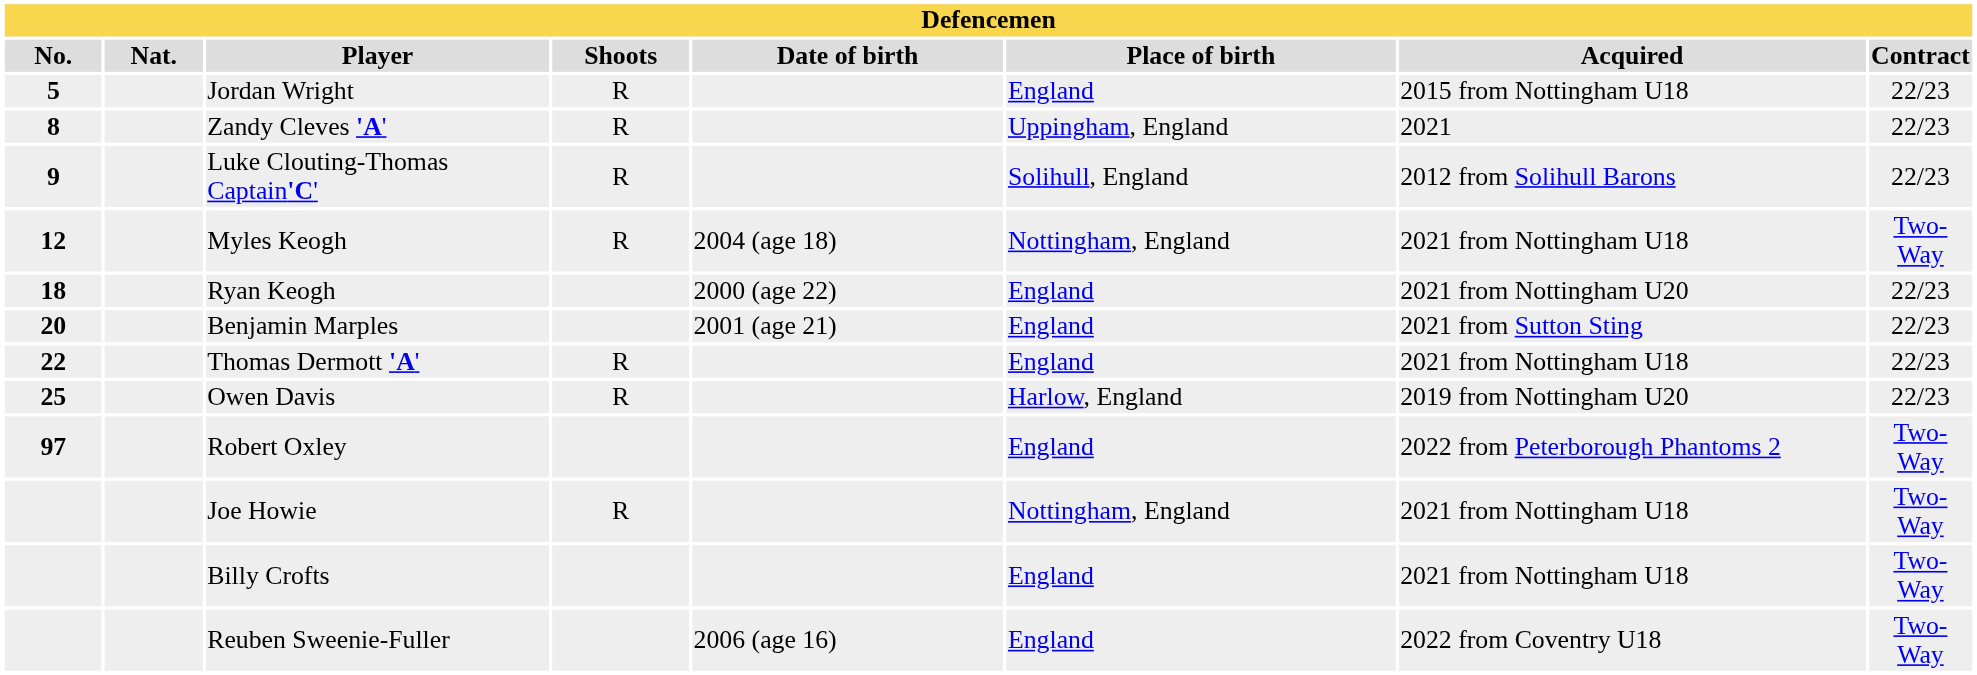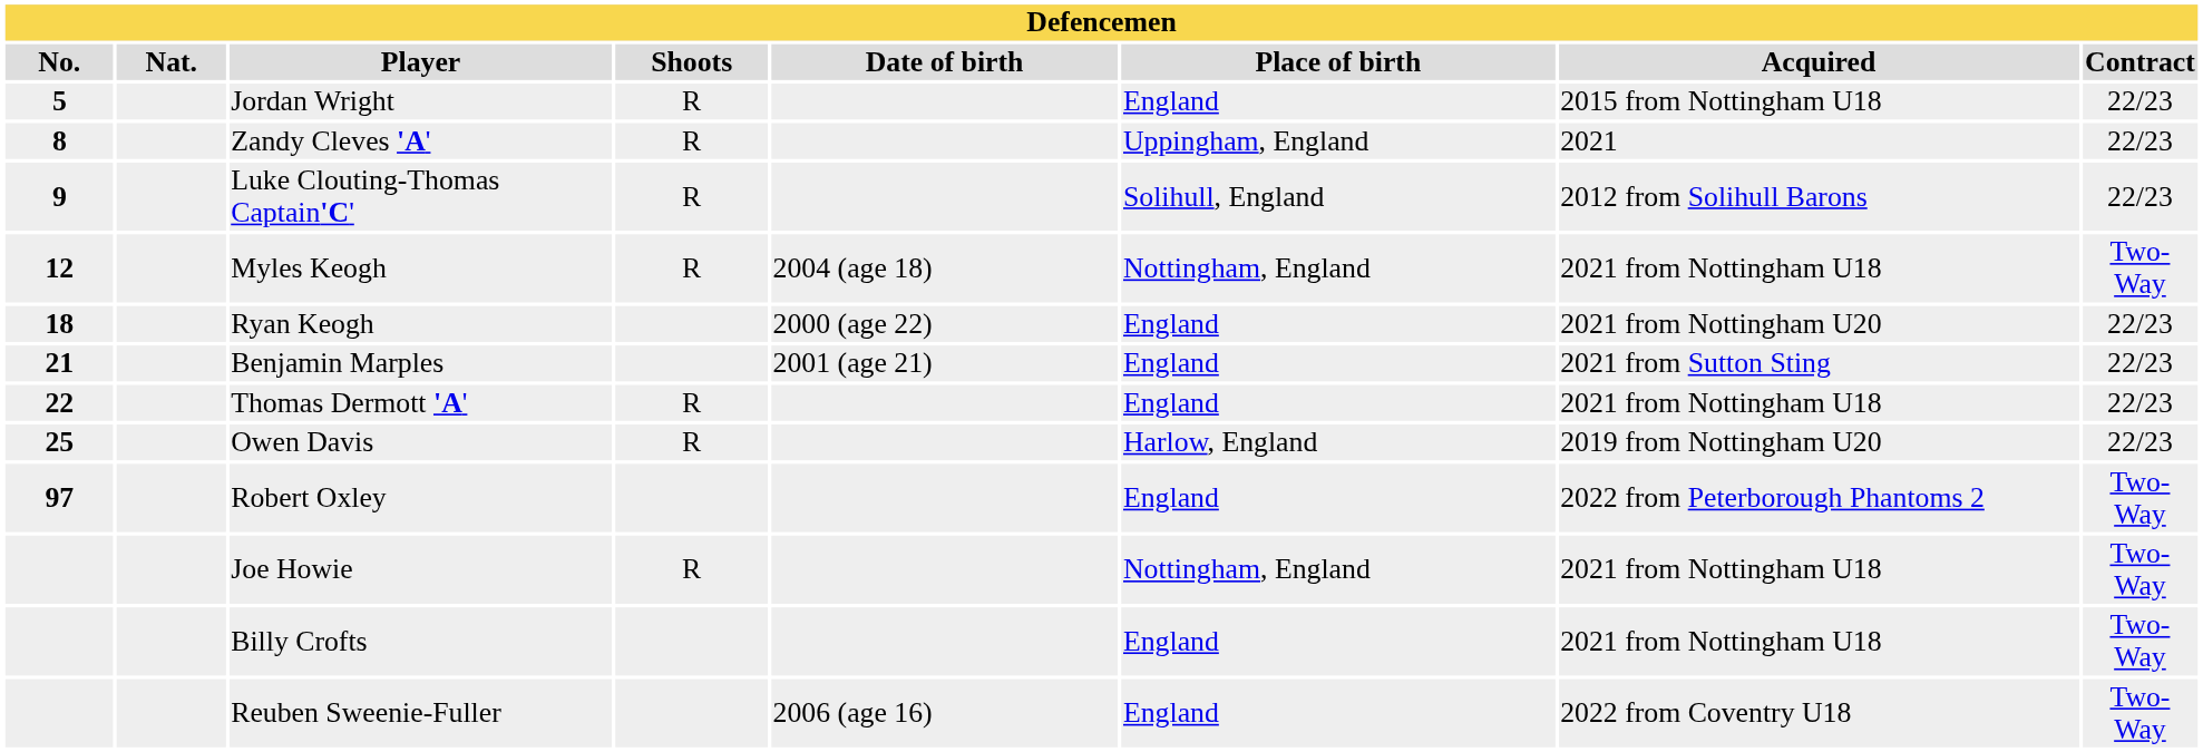Benjamin Marples | No.: 20 -> 21
